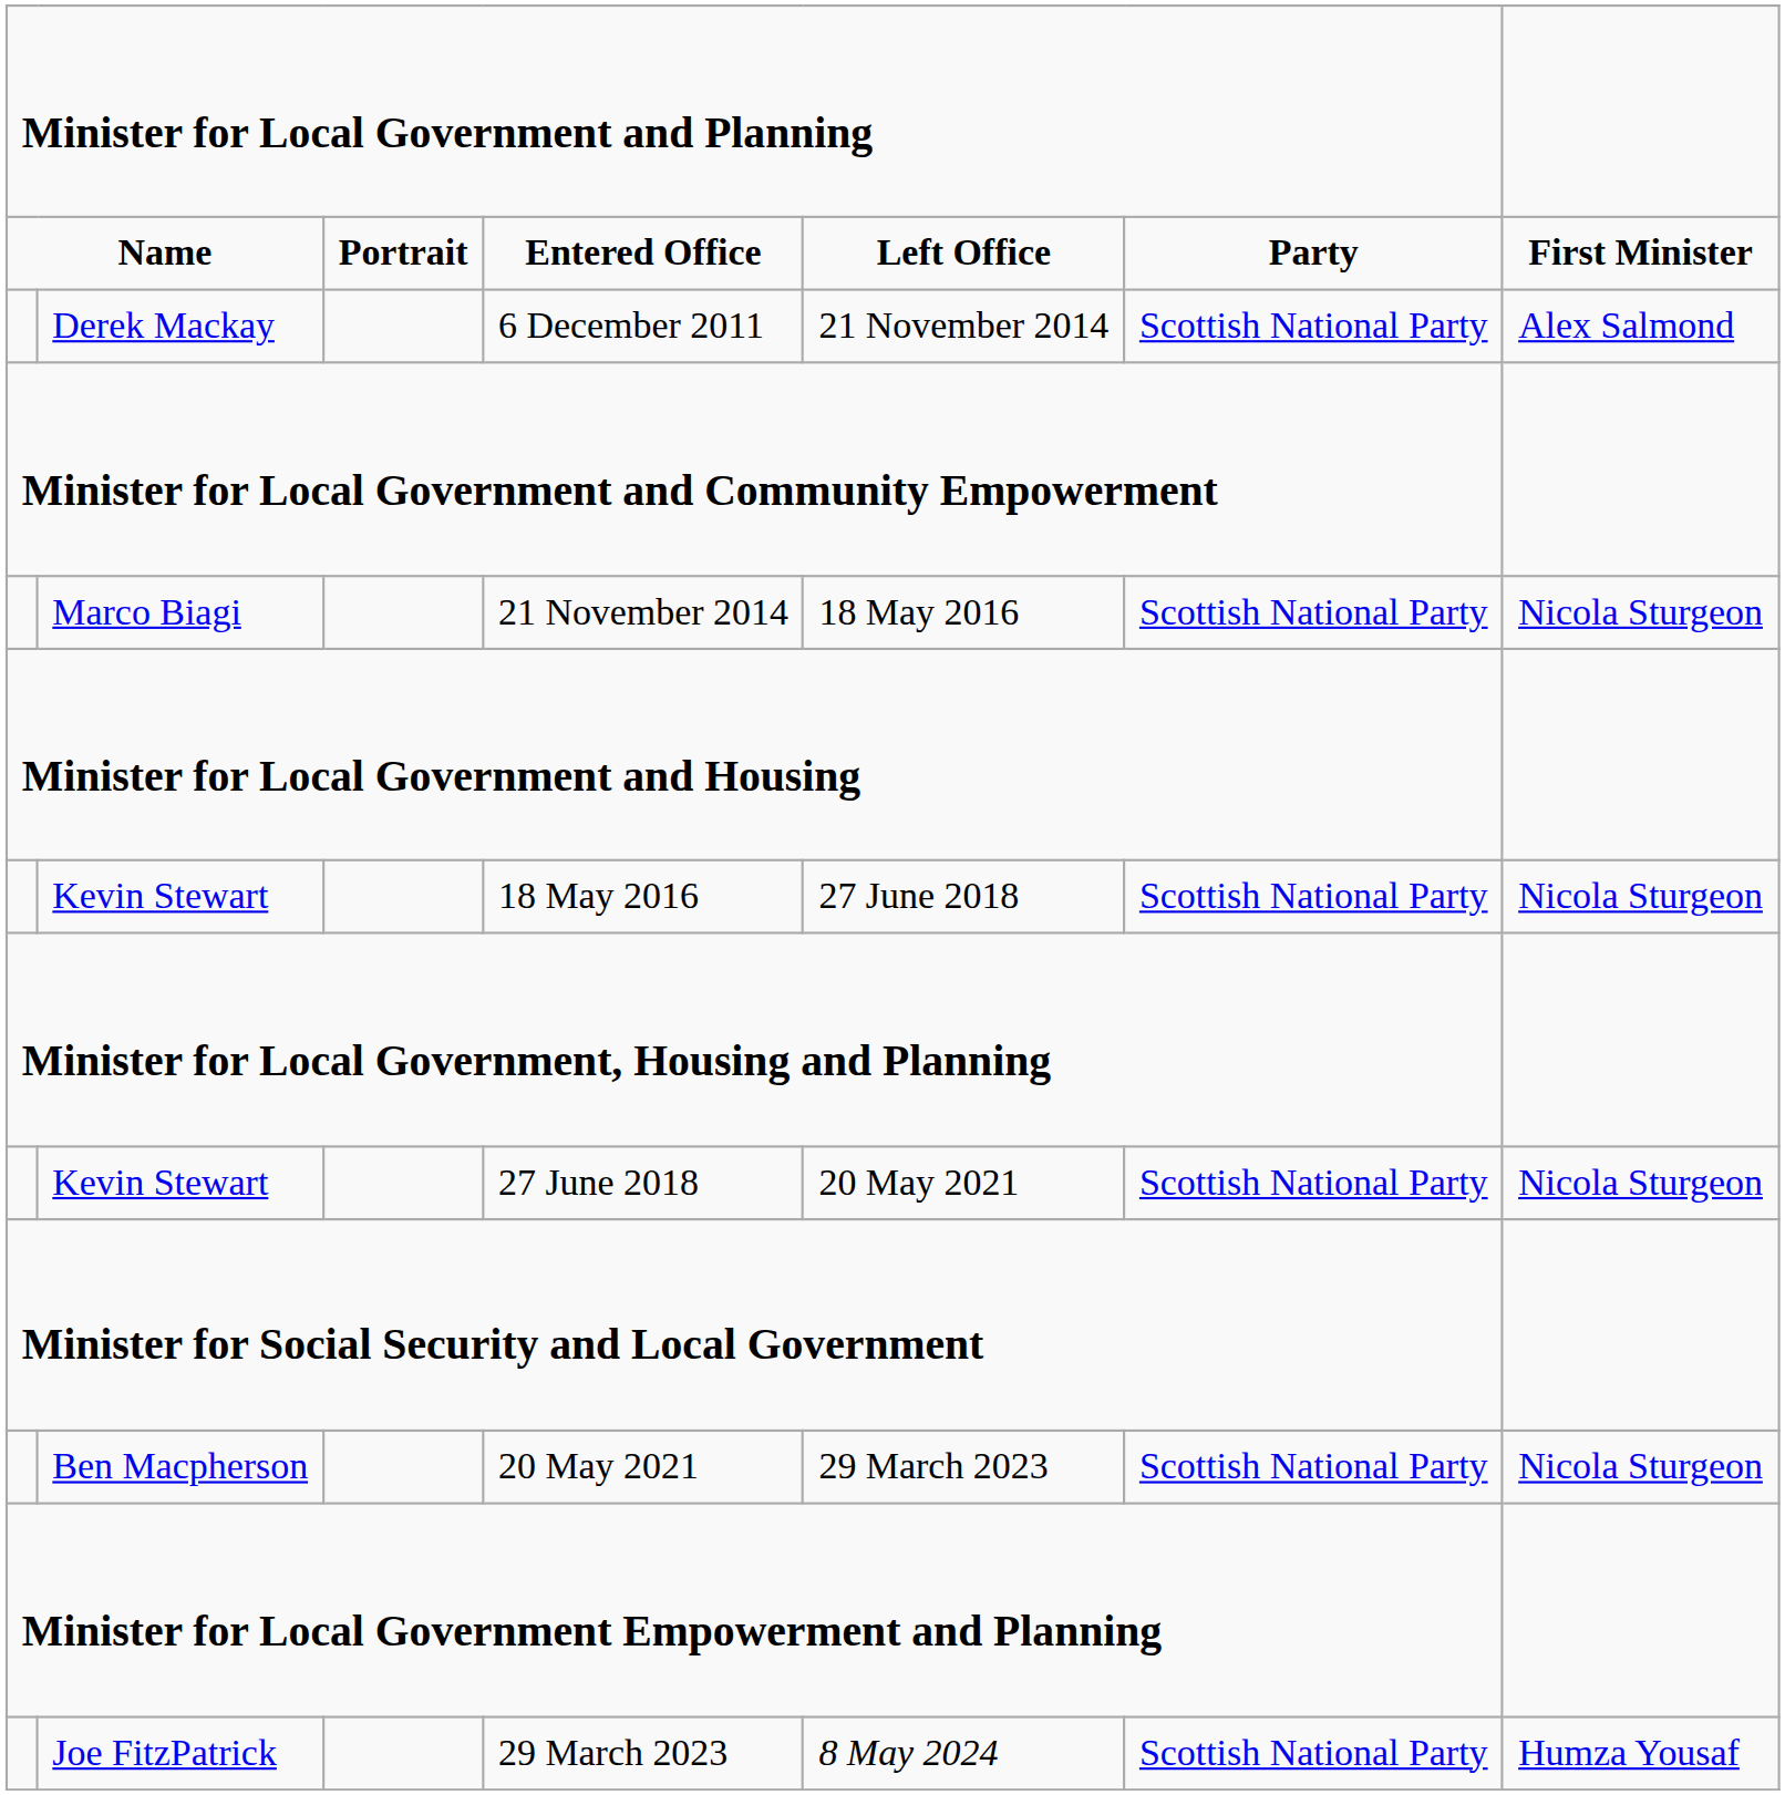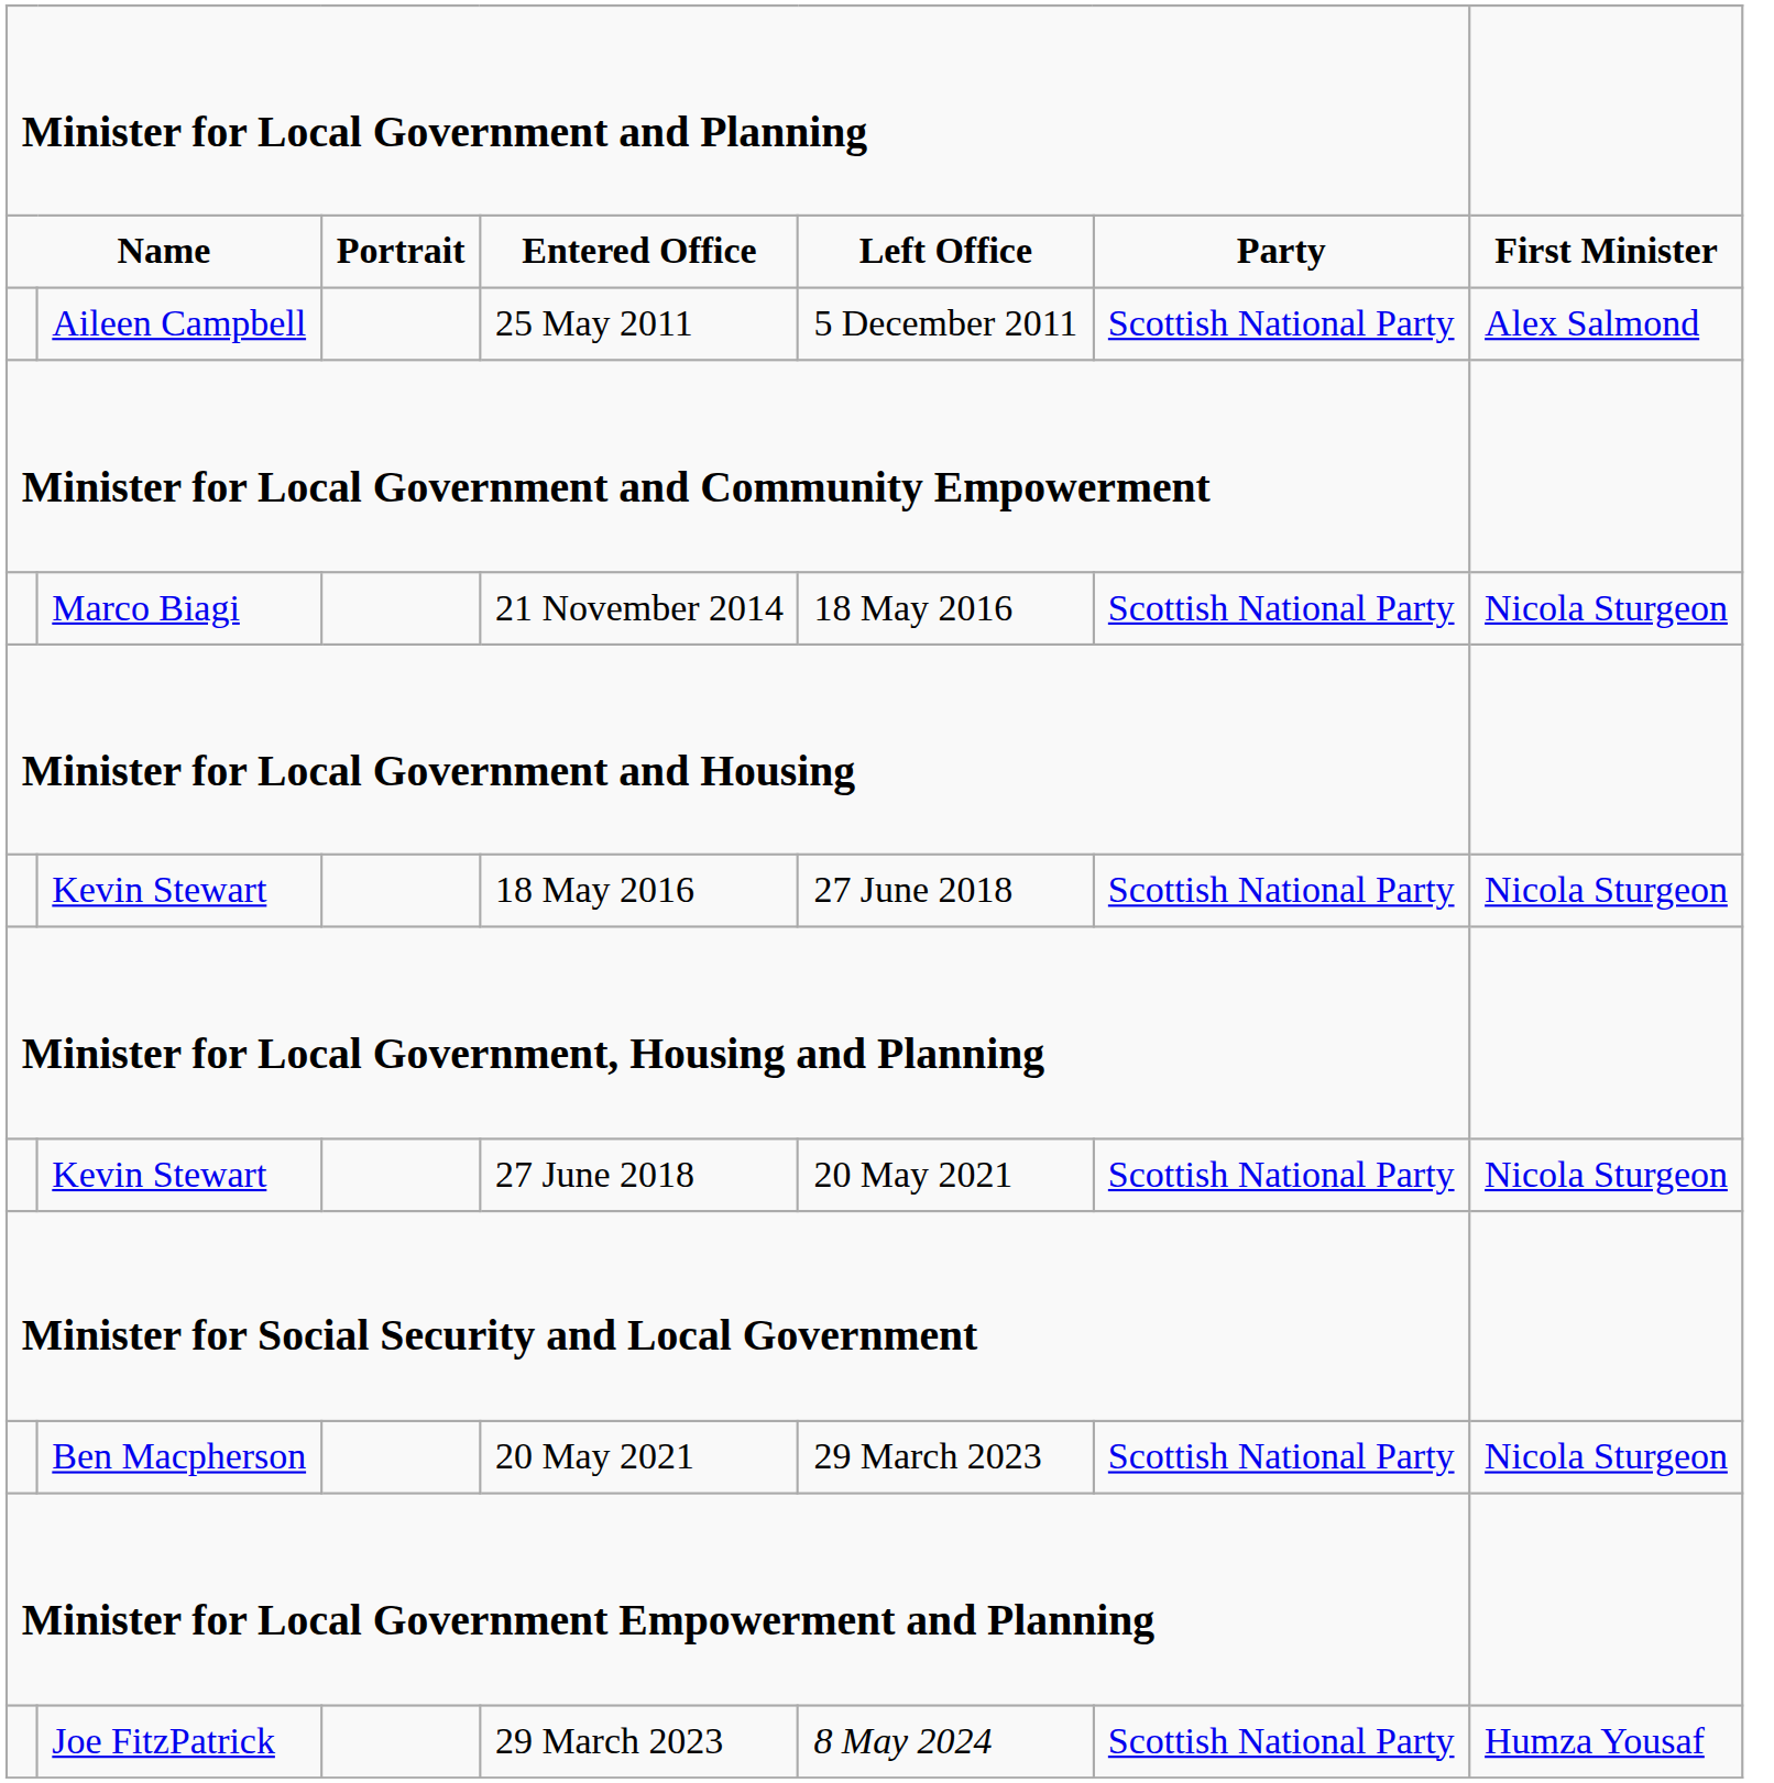+ row: Aileen Campbell | 25 May 2011 | 5 December 2011 | Scottish National Party | Alex Salmond
- row: Derek Mackay | 6 December 2011 | 21 November 2014 | Scottish National Party | Alex Salmond
